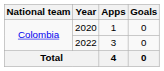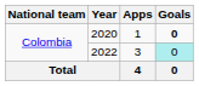2020 | Goals: normal -> bold
2022 | Goals: no background -> paleturquoise background
